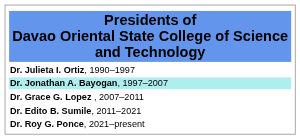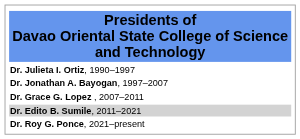row 3 | column 1: paleturquoise background -> no background
row 5 | column 1: no background -> lightgrey background
